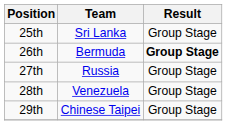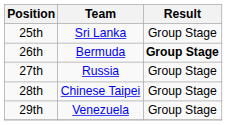28th | Team: Venezuela -> Chinese Taipei
29th | Team: Chinese Taipei -> Venezuela
